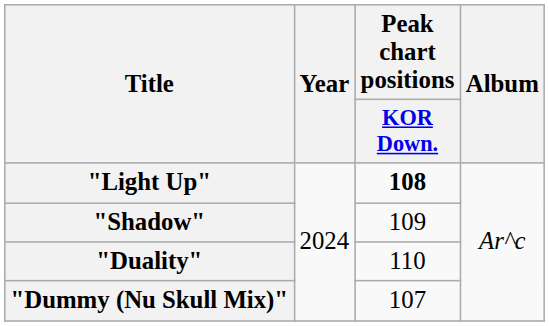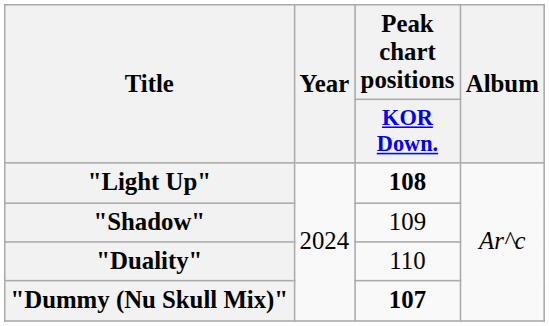"Dummy (Nu Skull Mix)" | Peak chart positions / KOR Down.: normal -> bold
